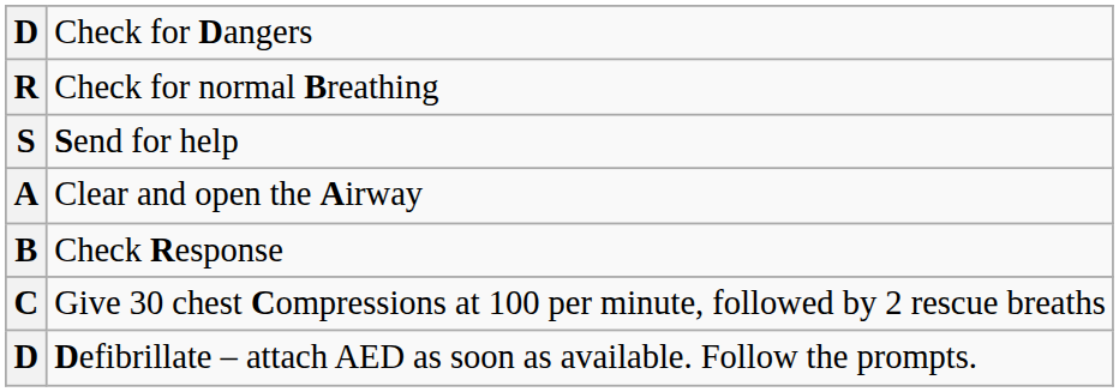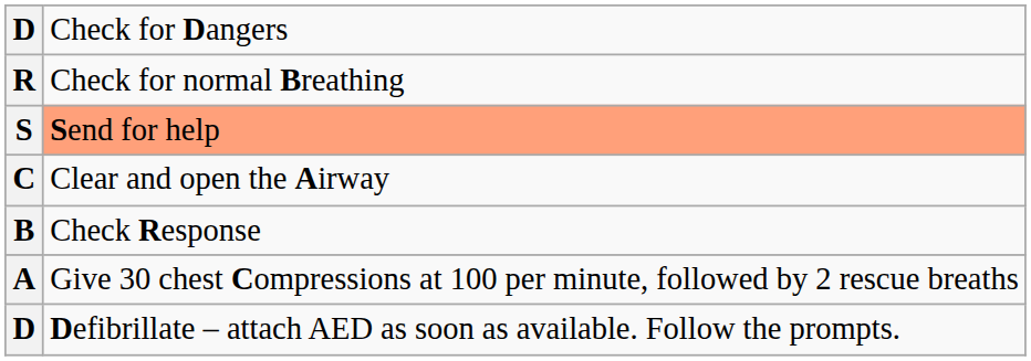row 3 | column 2: no background -> lightsalmon background
row 4 | column 1: A -> C
row 6 | column 1: C -> A
